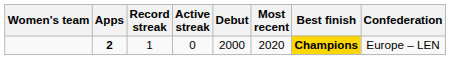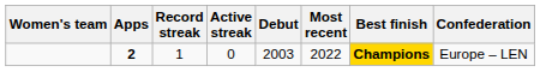row 2 | Debut: 2000 -> 2003
row 2 | Most recent: 2020 -> 2022
